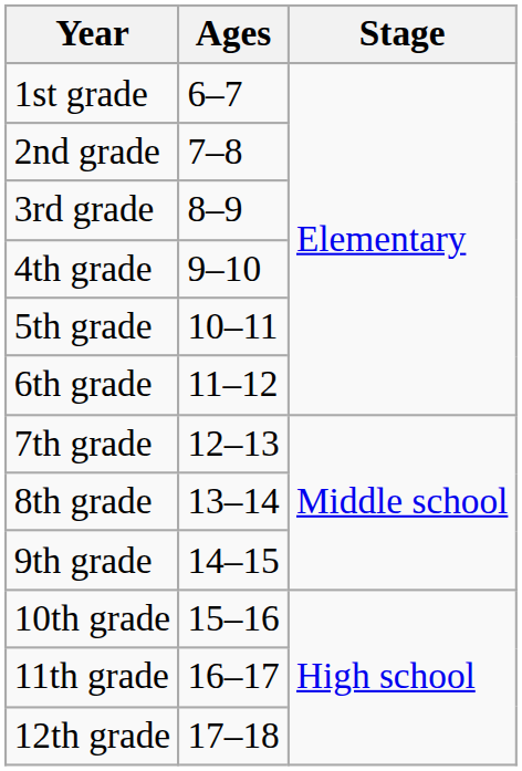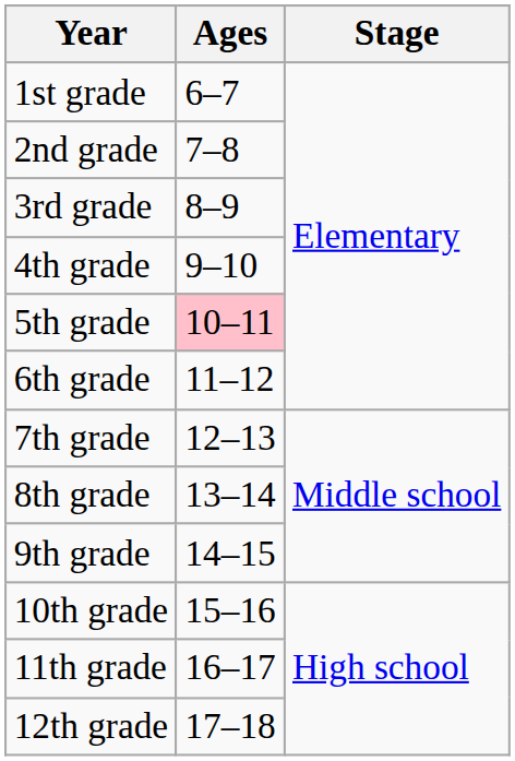5th grade | Ages: no background -> pink background
